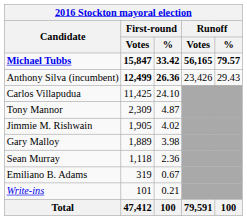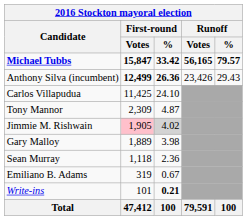Jimmie M. Rishwain | First-round / Votes: no background -> pink background
Jimmie M. Rishwain | First-round / %: no background -> lightgrey background
Write-ins | First-round / %: normal -> bold
